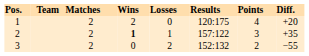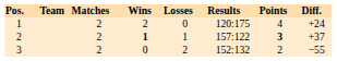row 2 | Diff.: +20 -> +24
row 3 | Points: normal -> bold
row 3 | Diff.: +35 -> +37
